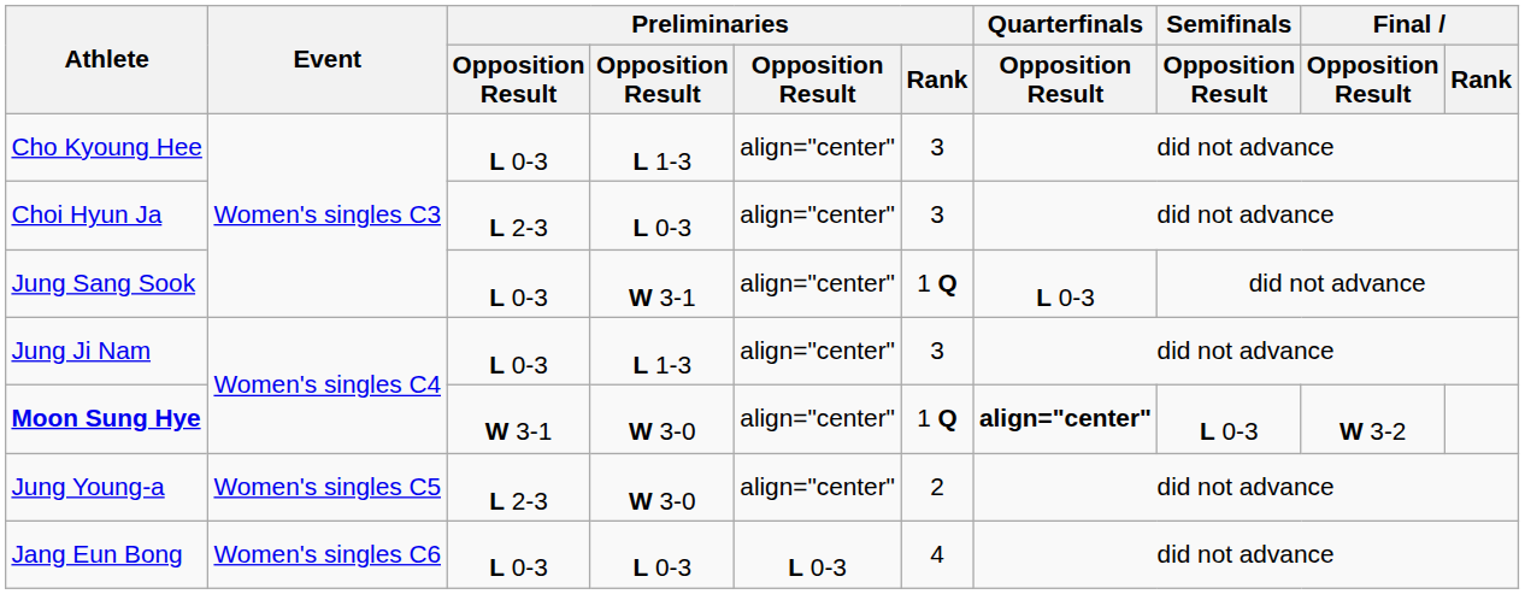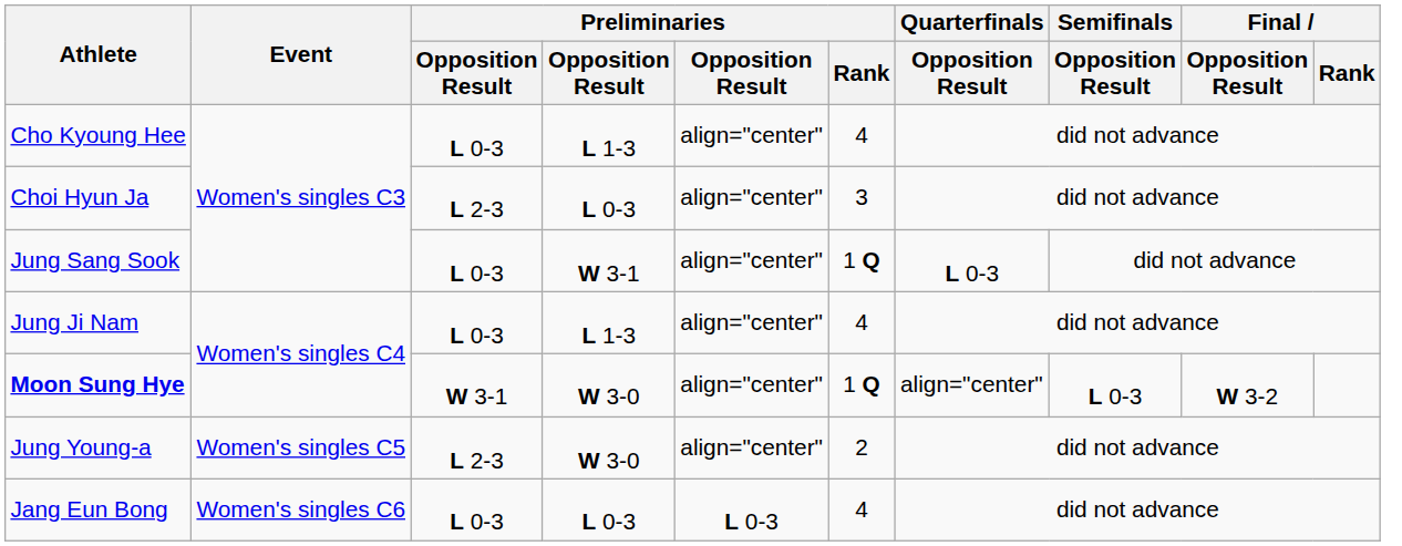Cho Kyoung Hee | Preliminaries / Rank: 3 -> 4
Jung Ji Nam | Preliminaries / Rank: 3 -> 4
Moon Sung Hye | Quarterfinals / Opposition Result: bold -> normal
